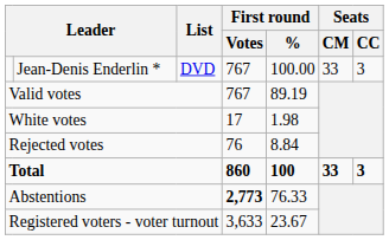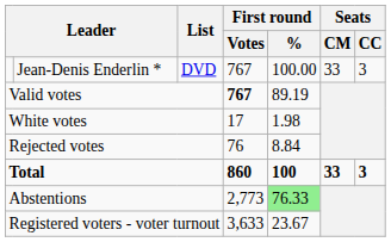Valid votes | First round / Votes: normal -> bold
Abstentions | First round / Votes: bold -> normal
Abstentions | First round / %: no background -> lightgreen background
